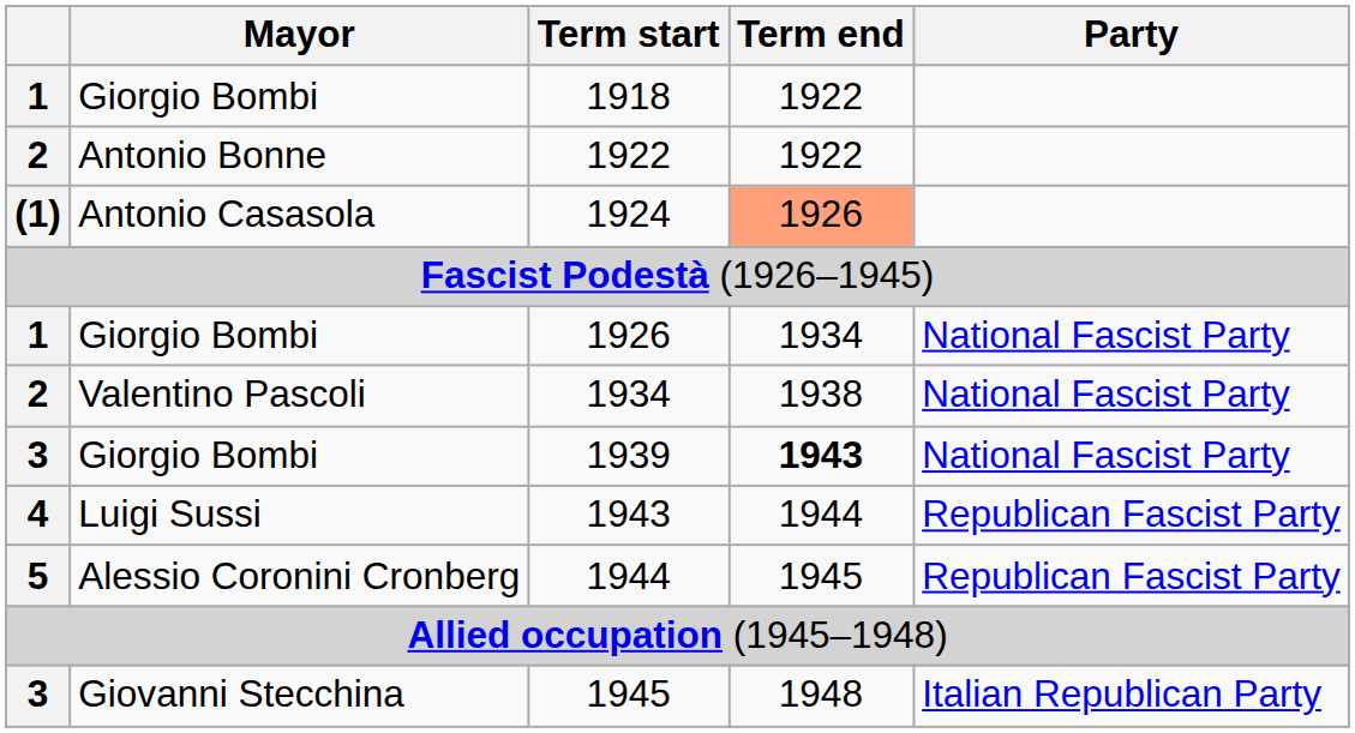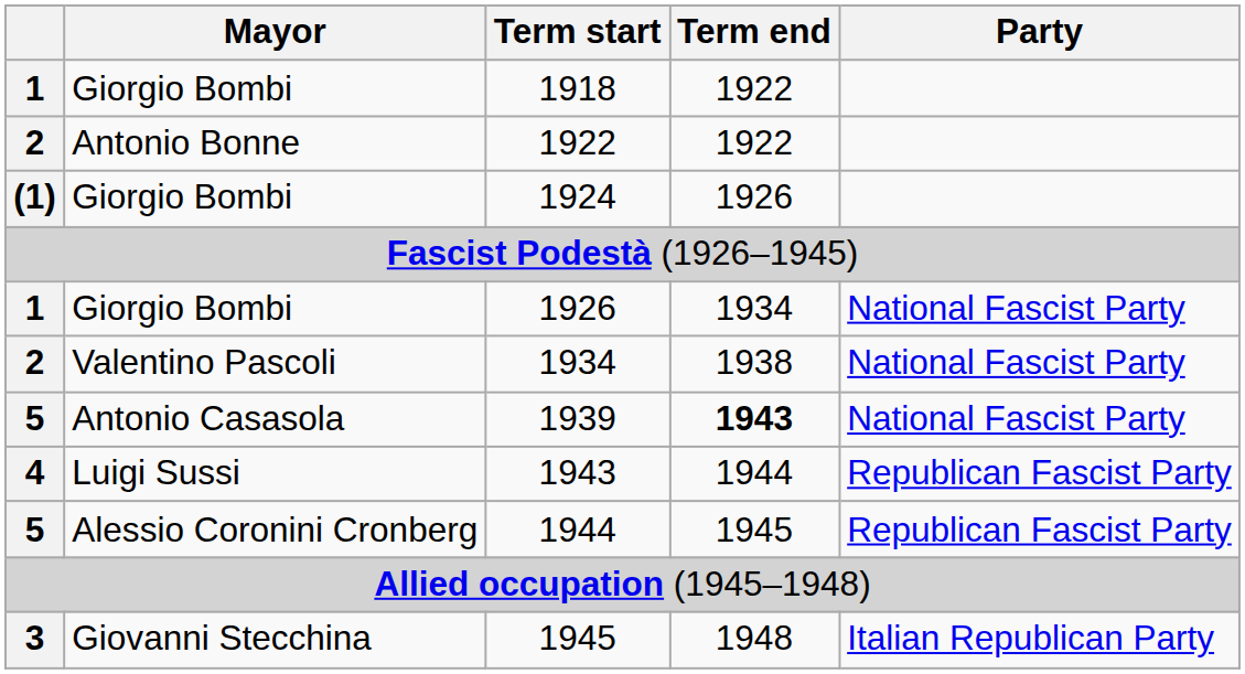1924 | Mayor: Antonio Casasola -> Giorgio Bombi
1924 | Term end: lightsalmon background -> no background
1939 | column 1: 3 -> 5
1939 | Mayor: Giorgio Bombi -> Antonio Casasola
